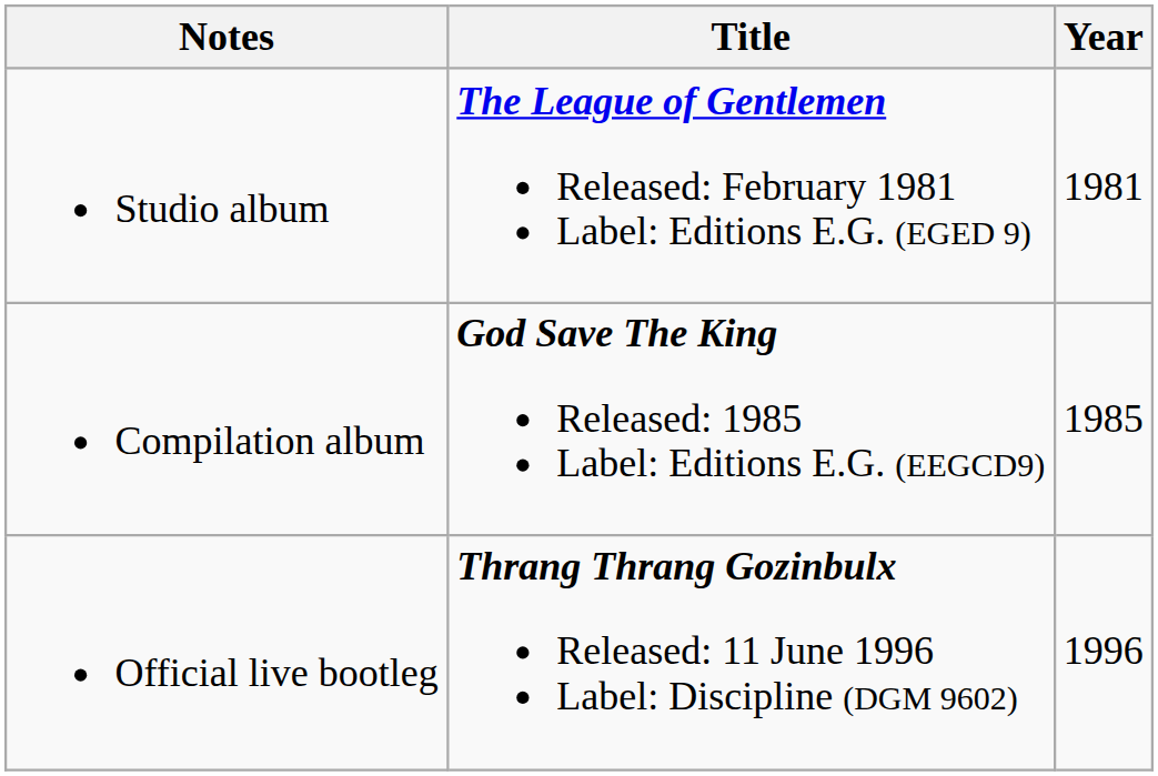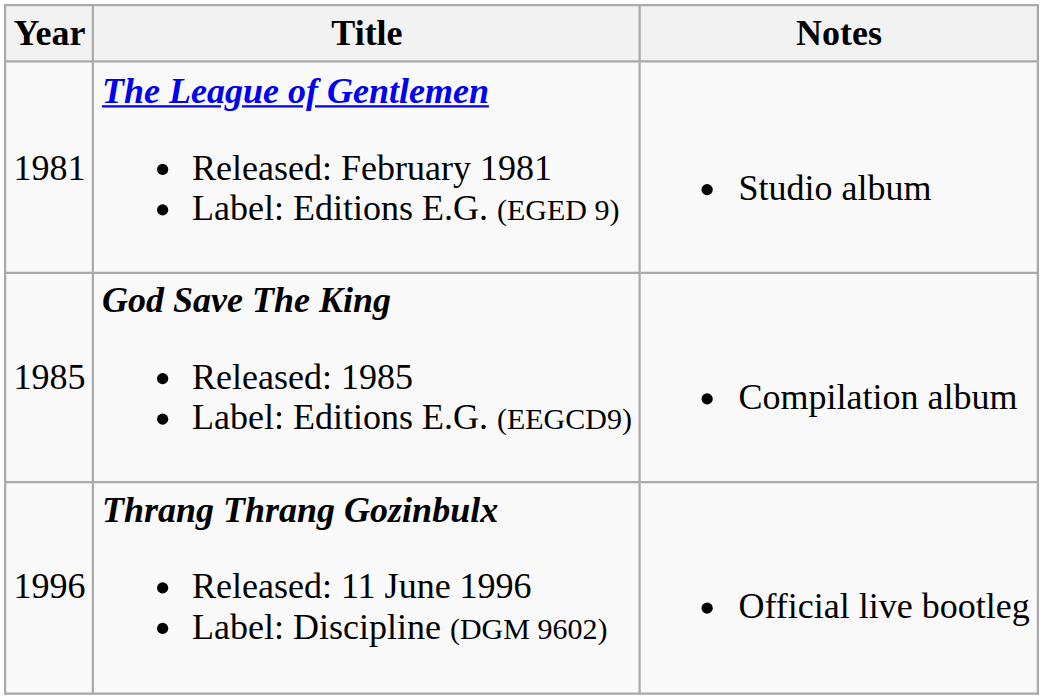columns swapped: Year <-> Notes
